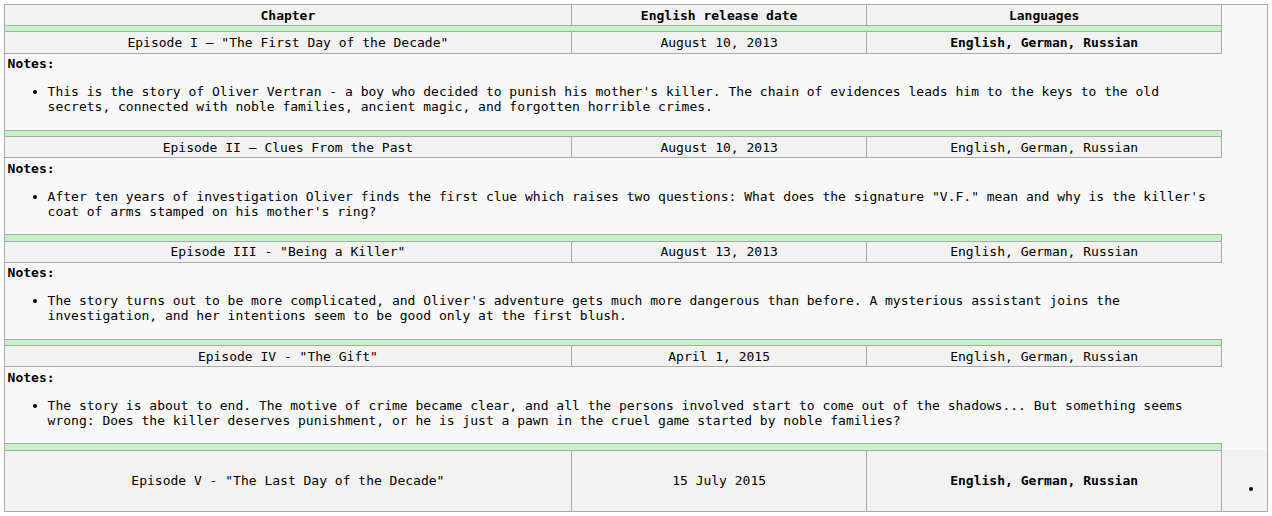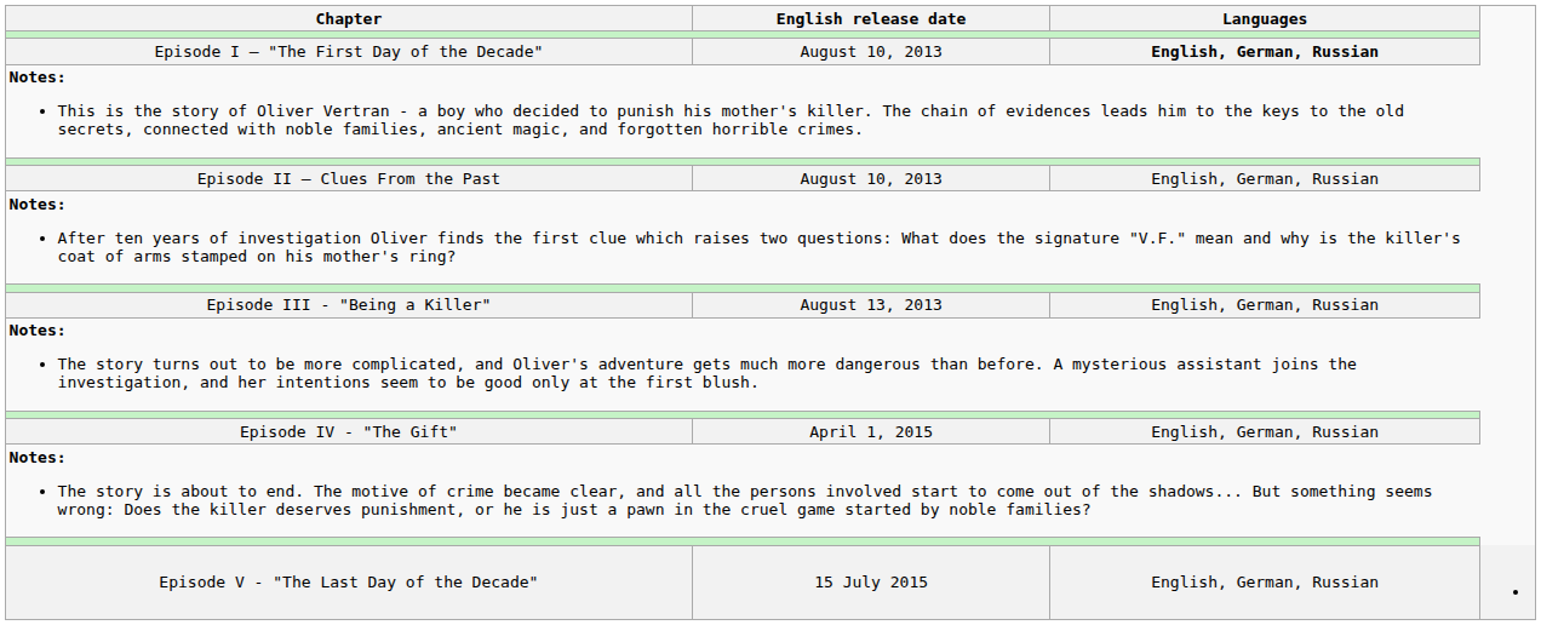Episode V - "The Last Day of the Decade" | Languages: bold -> normal
